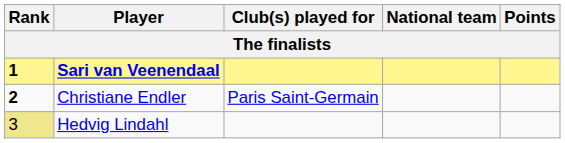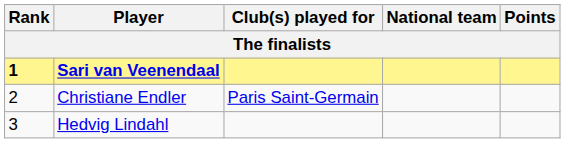Christiane Endler | Rank: bold -> normal
Hedvig Lindahl | Rank: khaki background -> no background
